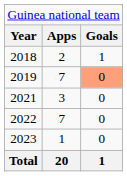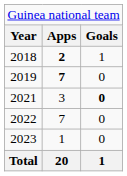2018 | column 2: normal -> bold
2019 | column 2: normal -> bold
2019 | column 3: lightsalmon background -> no background
2021 | column 3: normal -> bold
